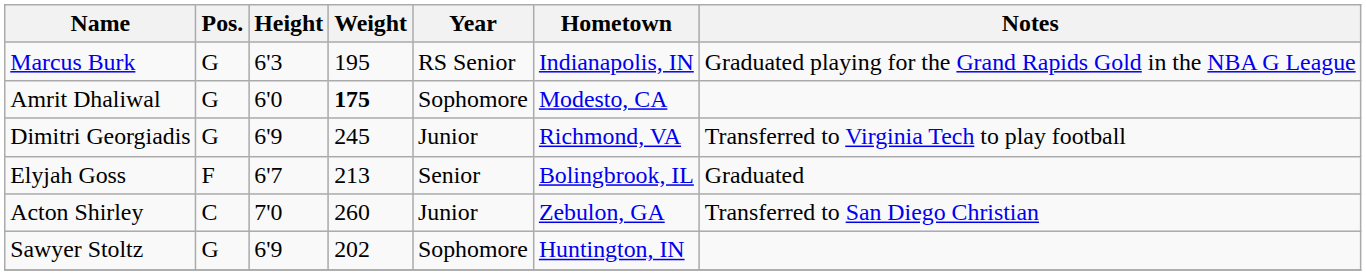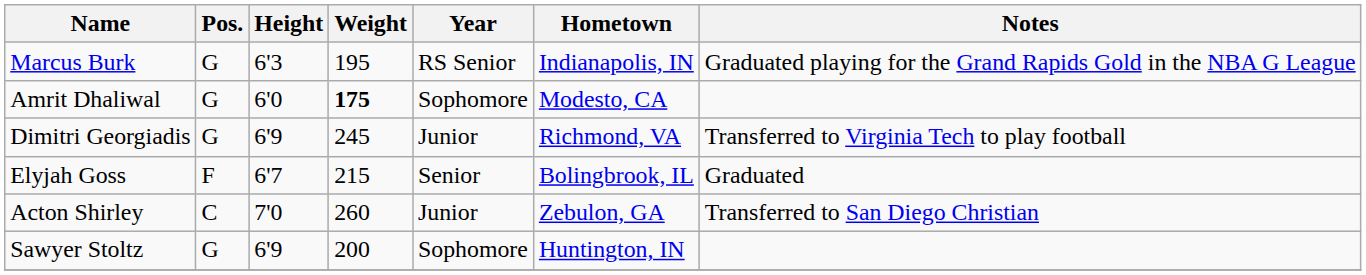Elyjah Goss | Weight: 213 -> 215
Sawyer Stoltz | Weight: 202 -> 200
